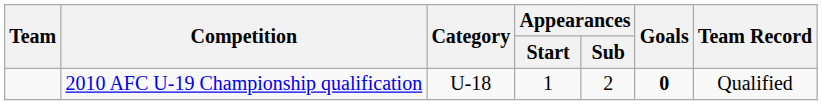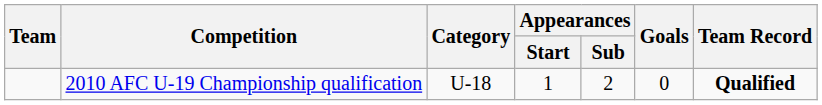2010 AFC U-19 Championship qualification | Goals: bold -> normal
2010 AFC U-19 Championship qualification | Team Record: normal -> bold
